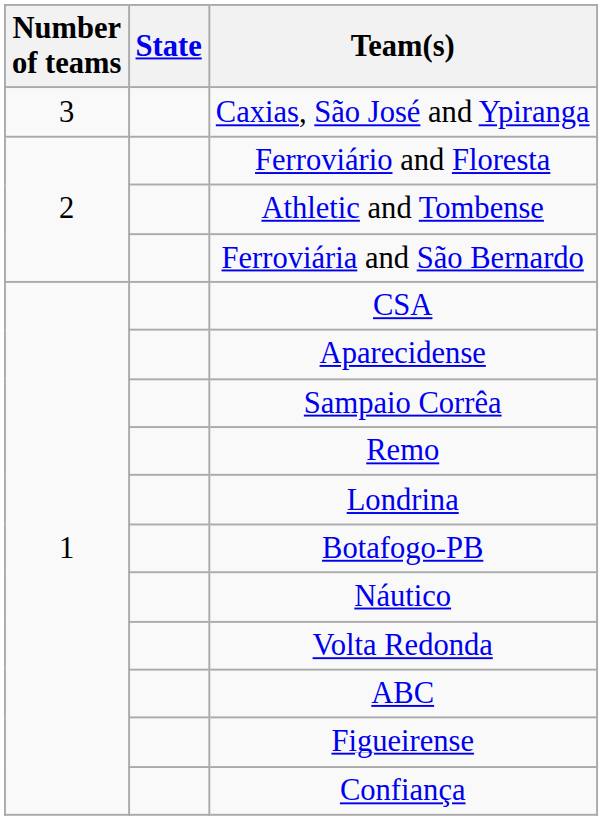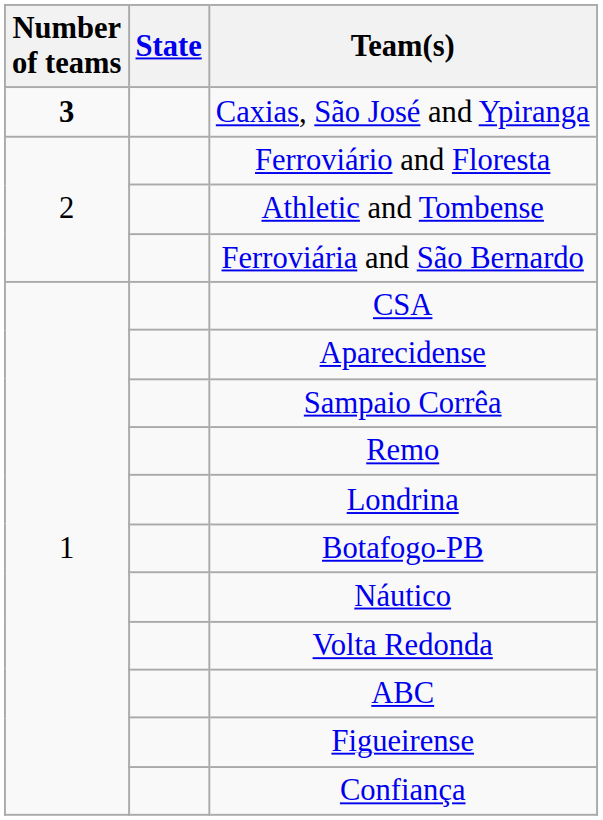Caxias, São José and Ypiranga | Number of teams: normal -> bold
